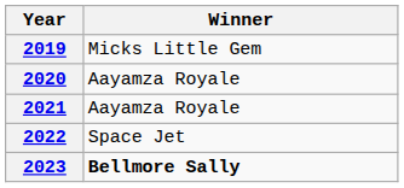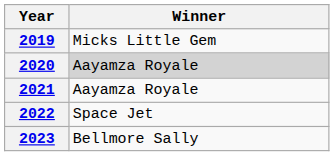2020 | Winner: no background -> lightgrey background
2023 | Winner: bold -> normal
